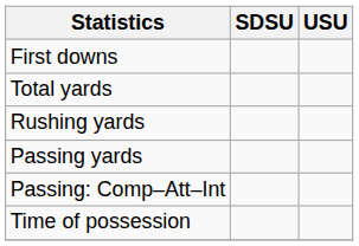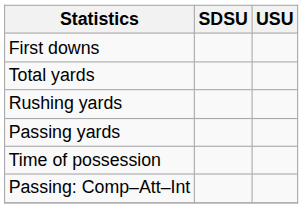rows swapped: Passing: Comp–Att–Int <-> Time of possession
